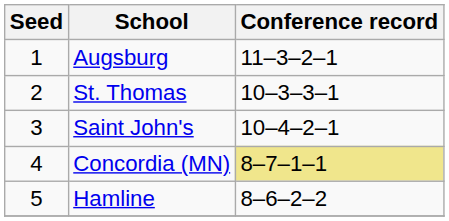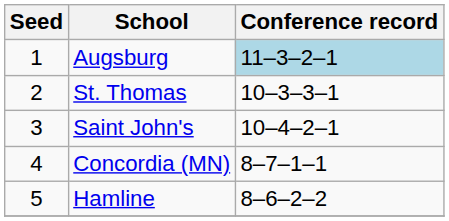Augsburg | Conference record: no background -> lightblue background
Concordia (MN) | Conference record: khaki background -> no background
